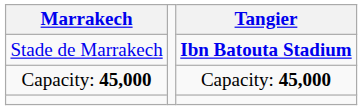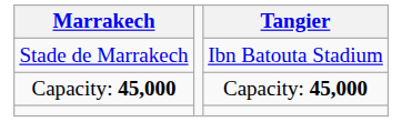Stade de Marrakech | Tangier: bold -> normal
